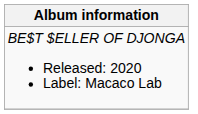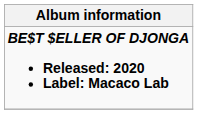row 2 | column 1: normal -> bold
